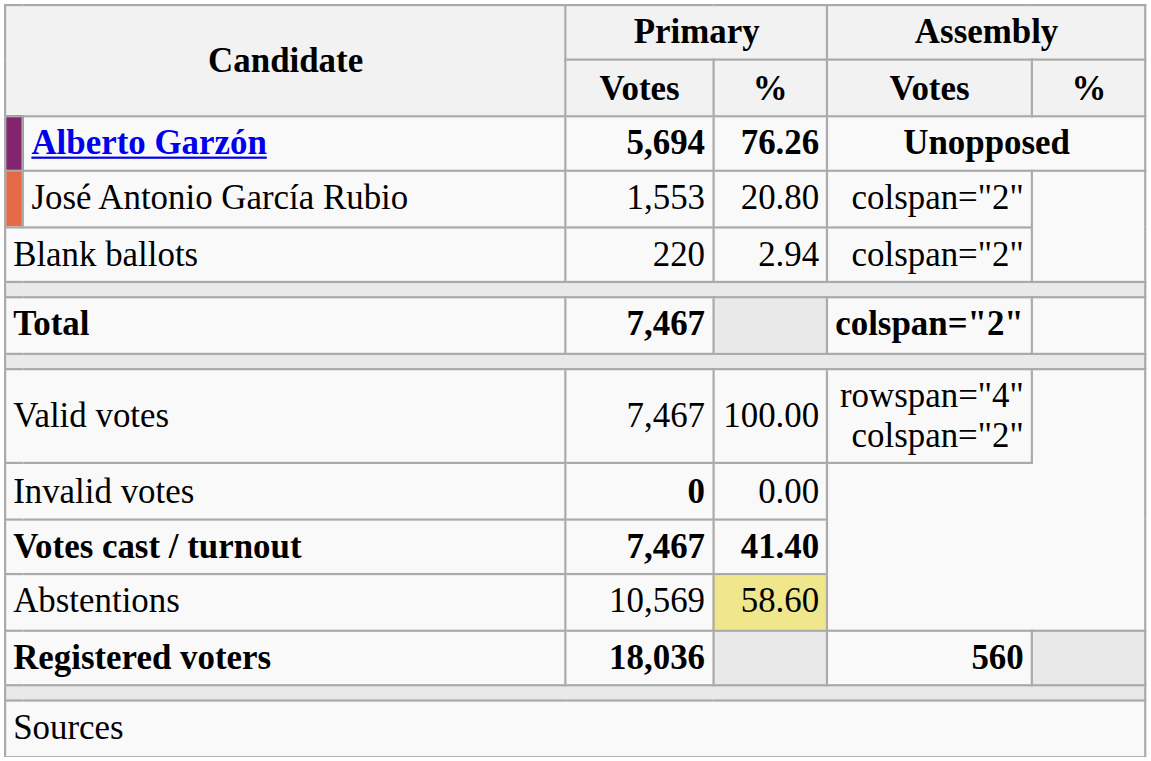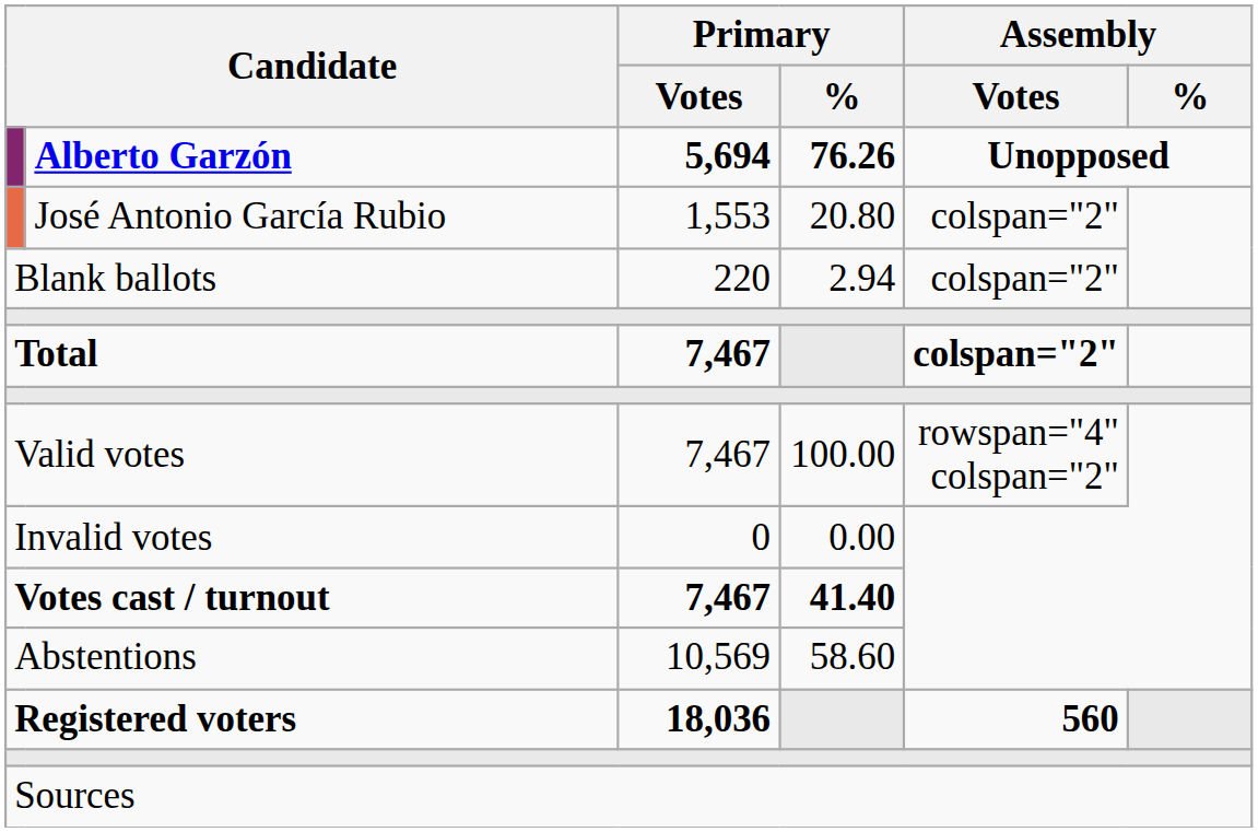Invalid votes | Primary / Votes: bold -> normal
Abstentions | Primary / %: khaki background -> no background
